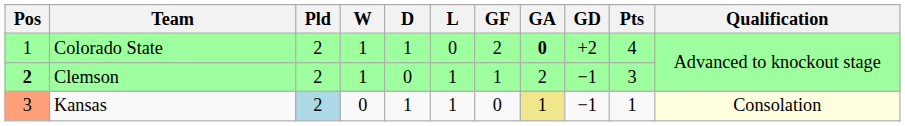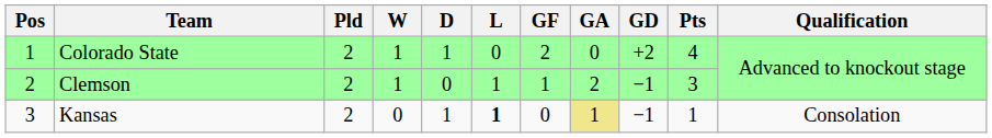Colorado State | GA: bold -> normal
Clemson | Pos: bold -> normal
Kansas | Pos: lightsalmon background -> no background
Kansas | Pld: lightblue background -> no background
Kansas | L: normal -> bold
Kansas | Qualification: lightyellow background -> no background
